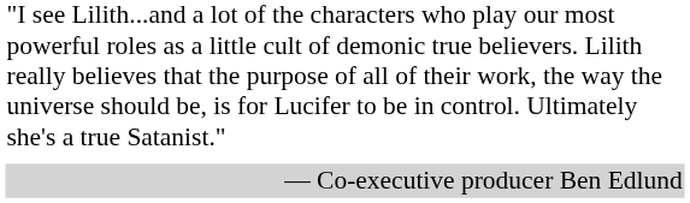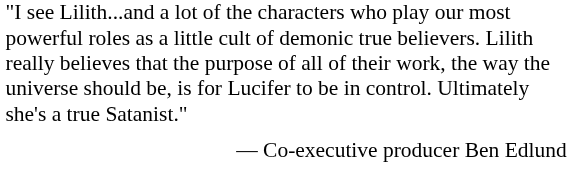row 2 | column 1: lightgrey background -> no background
